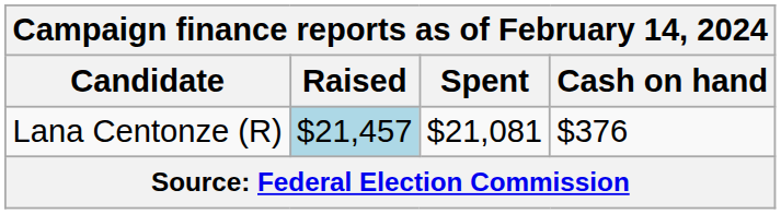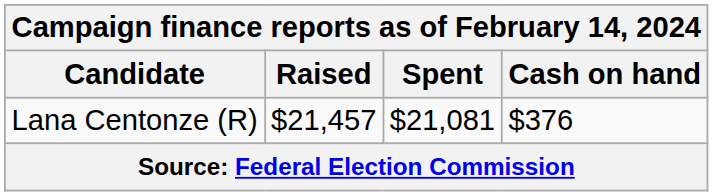Lana Centonze (R) | Raised: lightblue background -> no background
